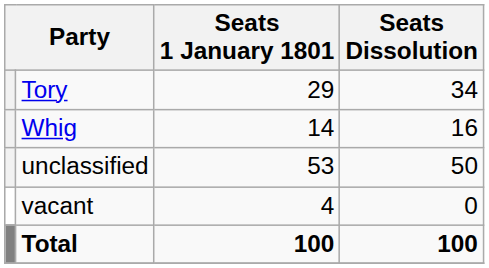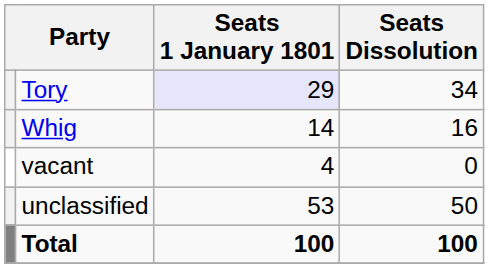Tory | Seats 1 January 1801: no background -> lavender background
rows swapped: unclassified <-> vacant
